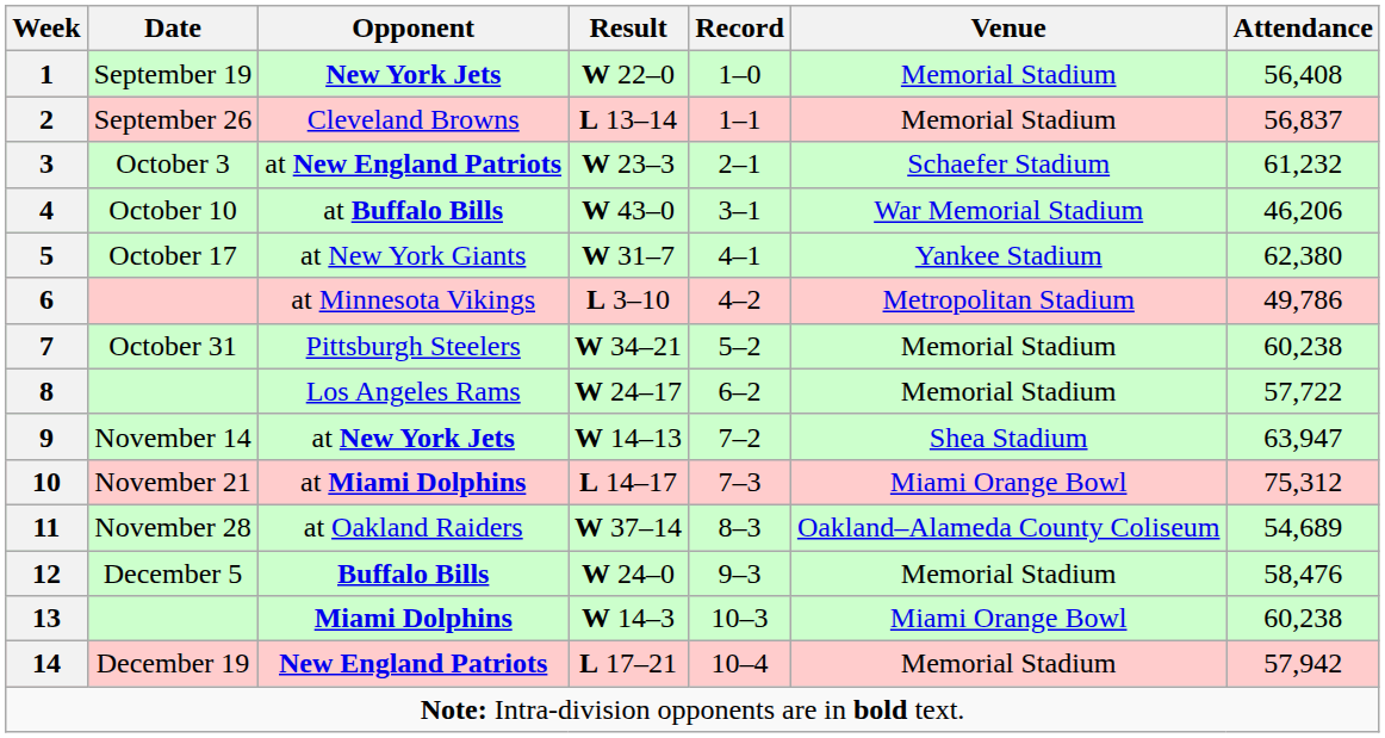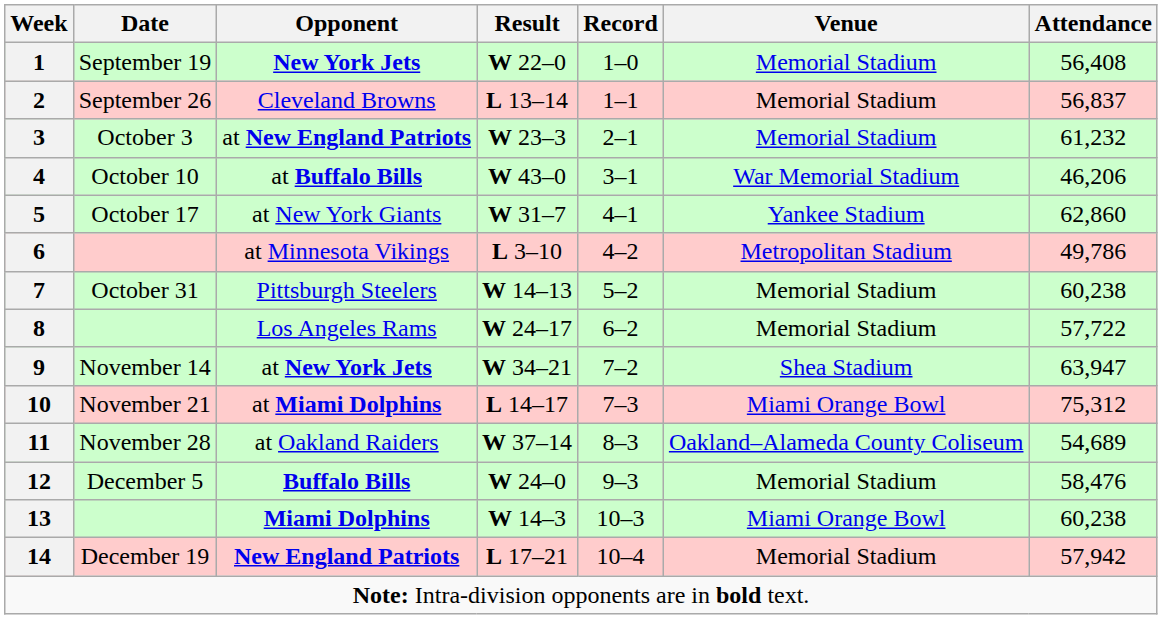3 | Venue: Schaefer Stadium -> Memorial Stadium
5 | Attendance: 62,380 -> 62,860
7 | Result: W 34–21 -> W 14–13
9 | Result: W 14–13 -> W 34–21
